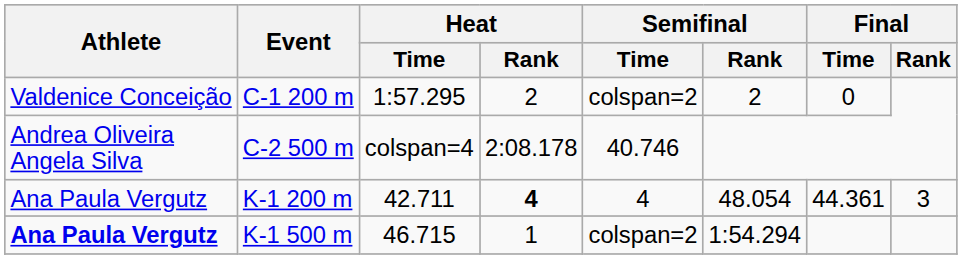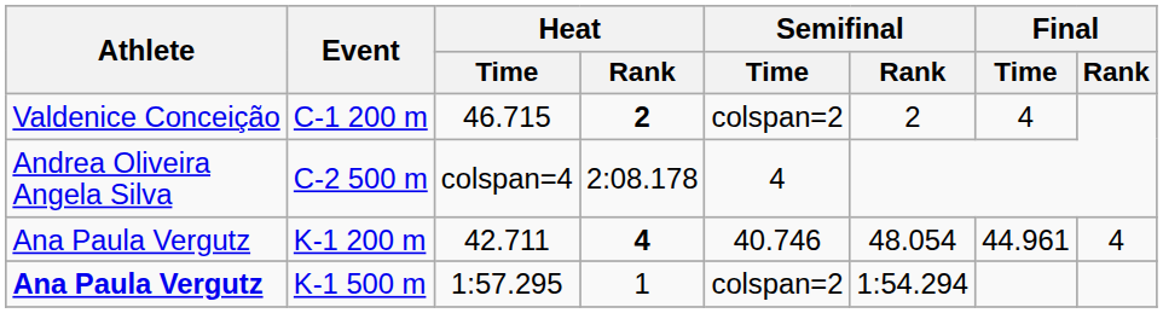C-1 200 m | Heat / Time: 1:57.295 -> 46.715
C-1 200 m | Heat / Rank: normal -> bold
C-1 200 m | Final / Time: 0 -> 4
C-2 500 m | Semifinal / Time: 40.746 -> 4
K-1 200 m | Semifinal / Time: 4 -> 40.746
K-1 200 m | Final / Time: 44.361 -> 44.961
K-1 200 m | Final / Rank: 3 -> 4
K-1 500 m | Heat / Time: 46.715 -> 1:57.295
